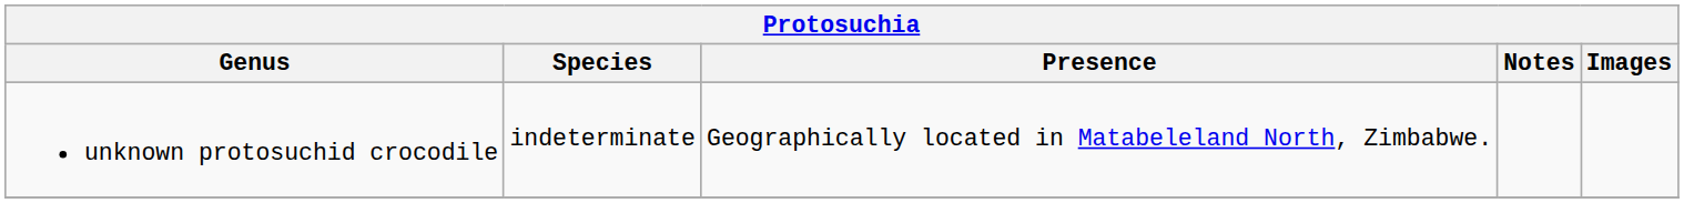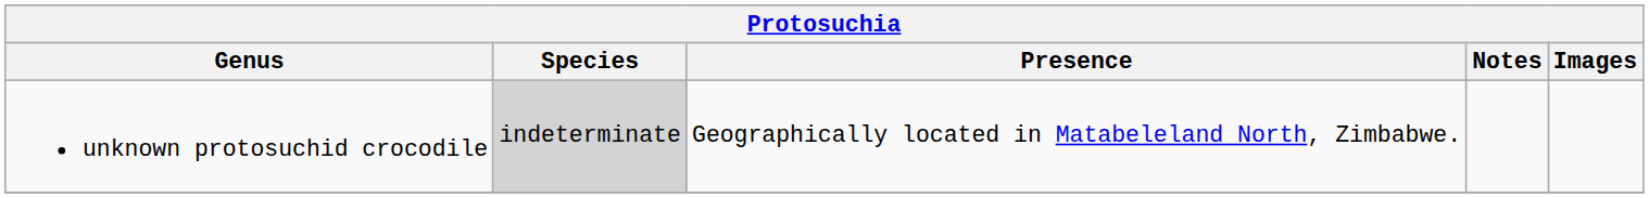unknown protosuchid crocodile | Species: no background -> lightgrey background
